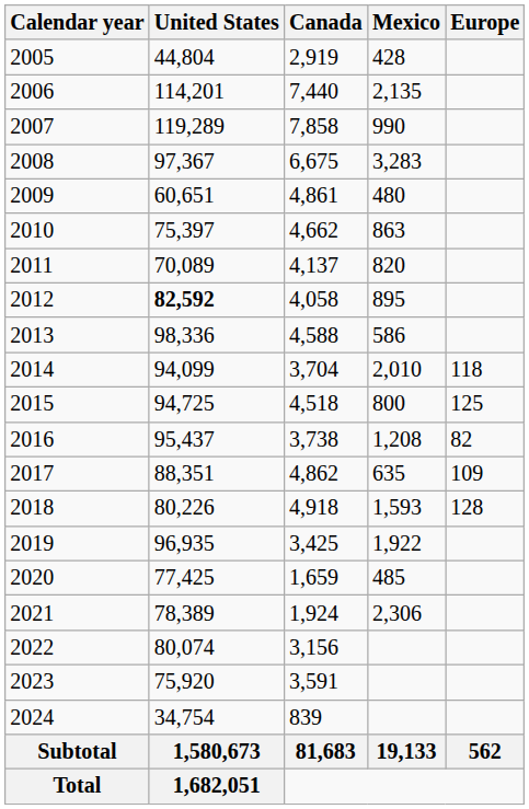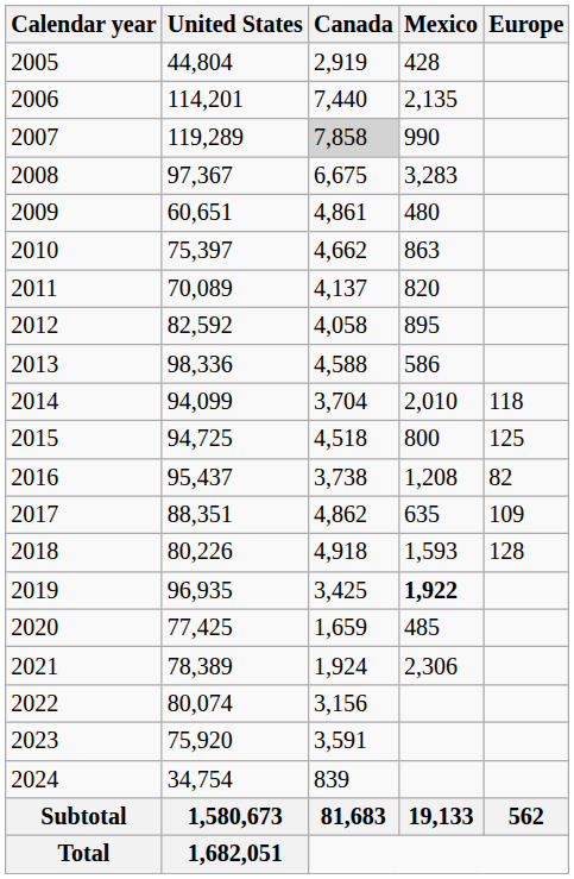2007 | Canada: no background -> lightgrey background
2012 | United States: bold -> normal
2019 | Mexico: normal -> bold
